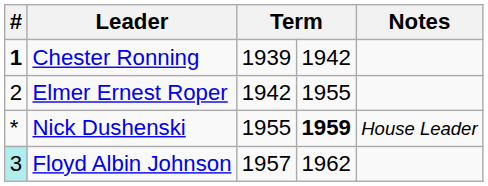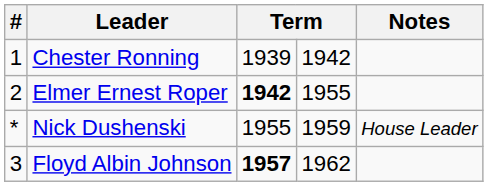Chester Ronning | #: bold -> normal
Elmer Ernest Roper | column 3: normal -> bold
Nick Dushenski | column 4: bold -> normal
Floyd Albin Johnson | #: paleturquoise background -> no background
Floyd Albin Johnson | column 3: normal -> bold
